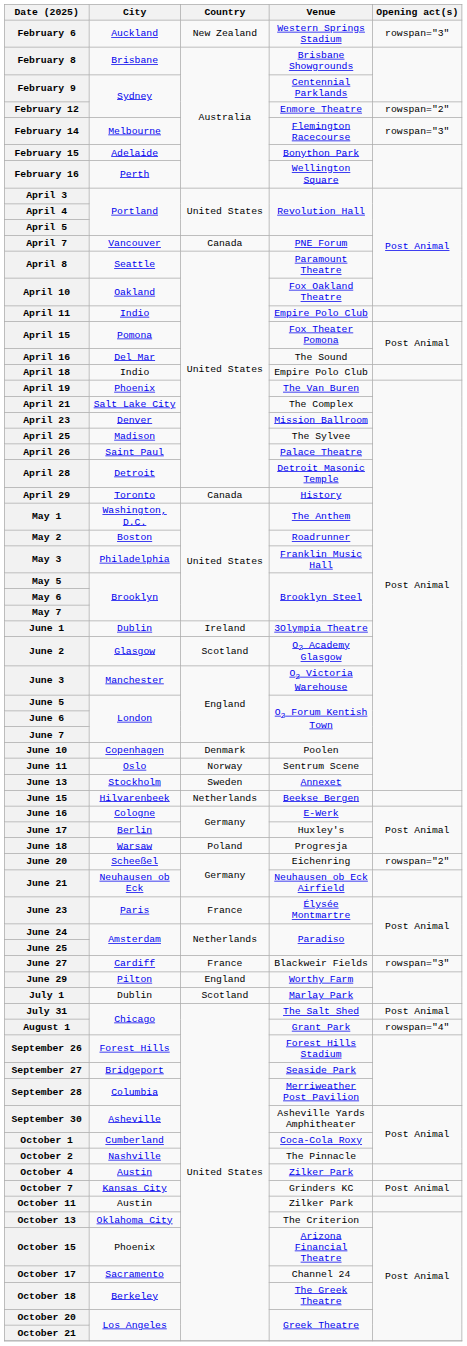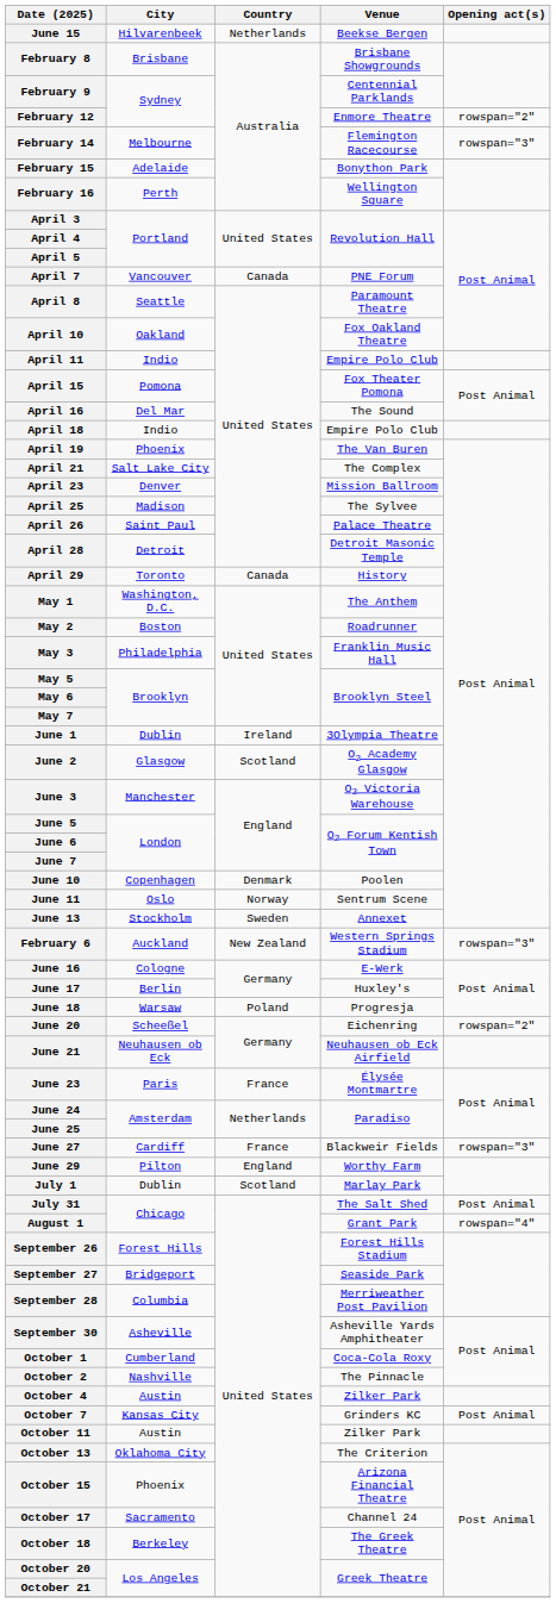rows swapped: February 6 <-> June 15
